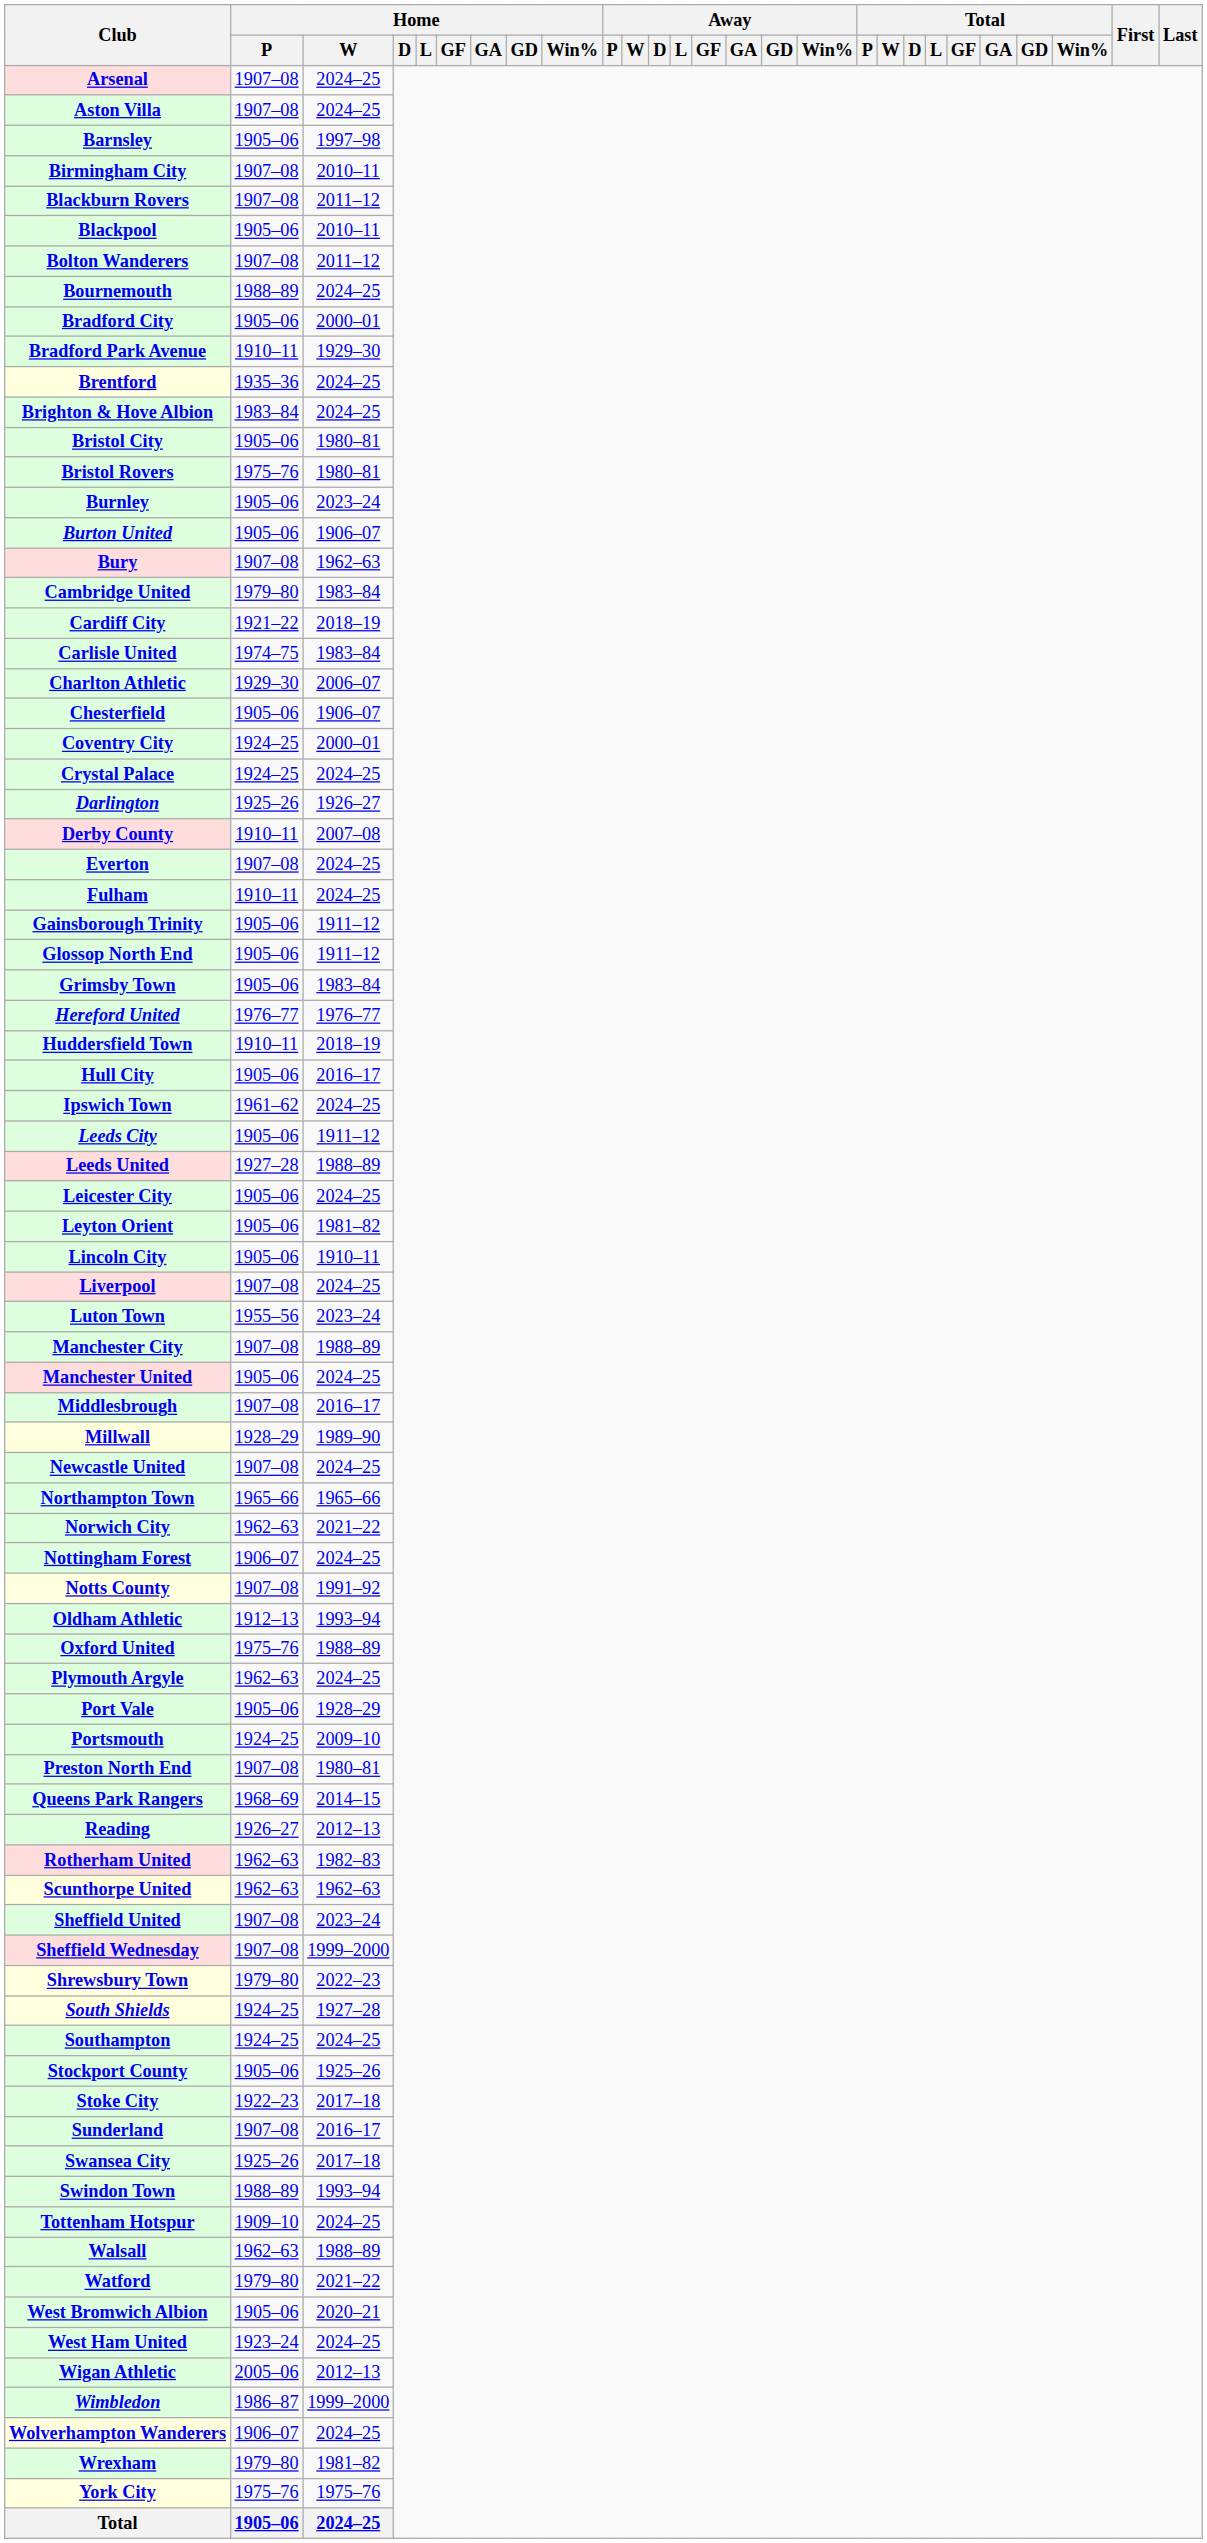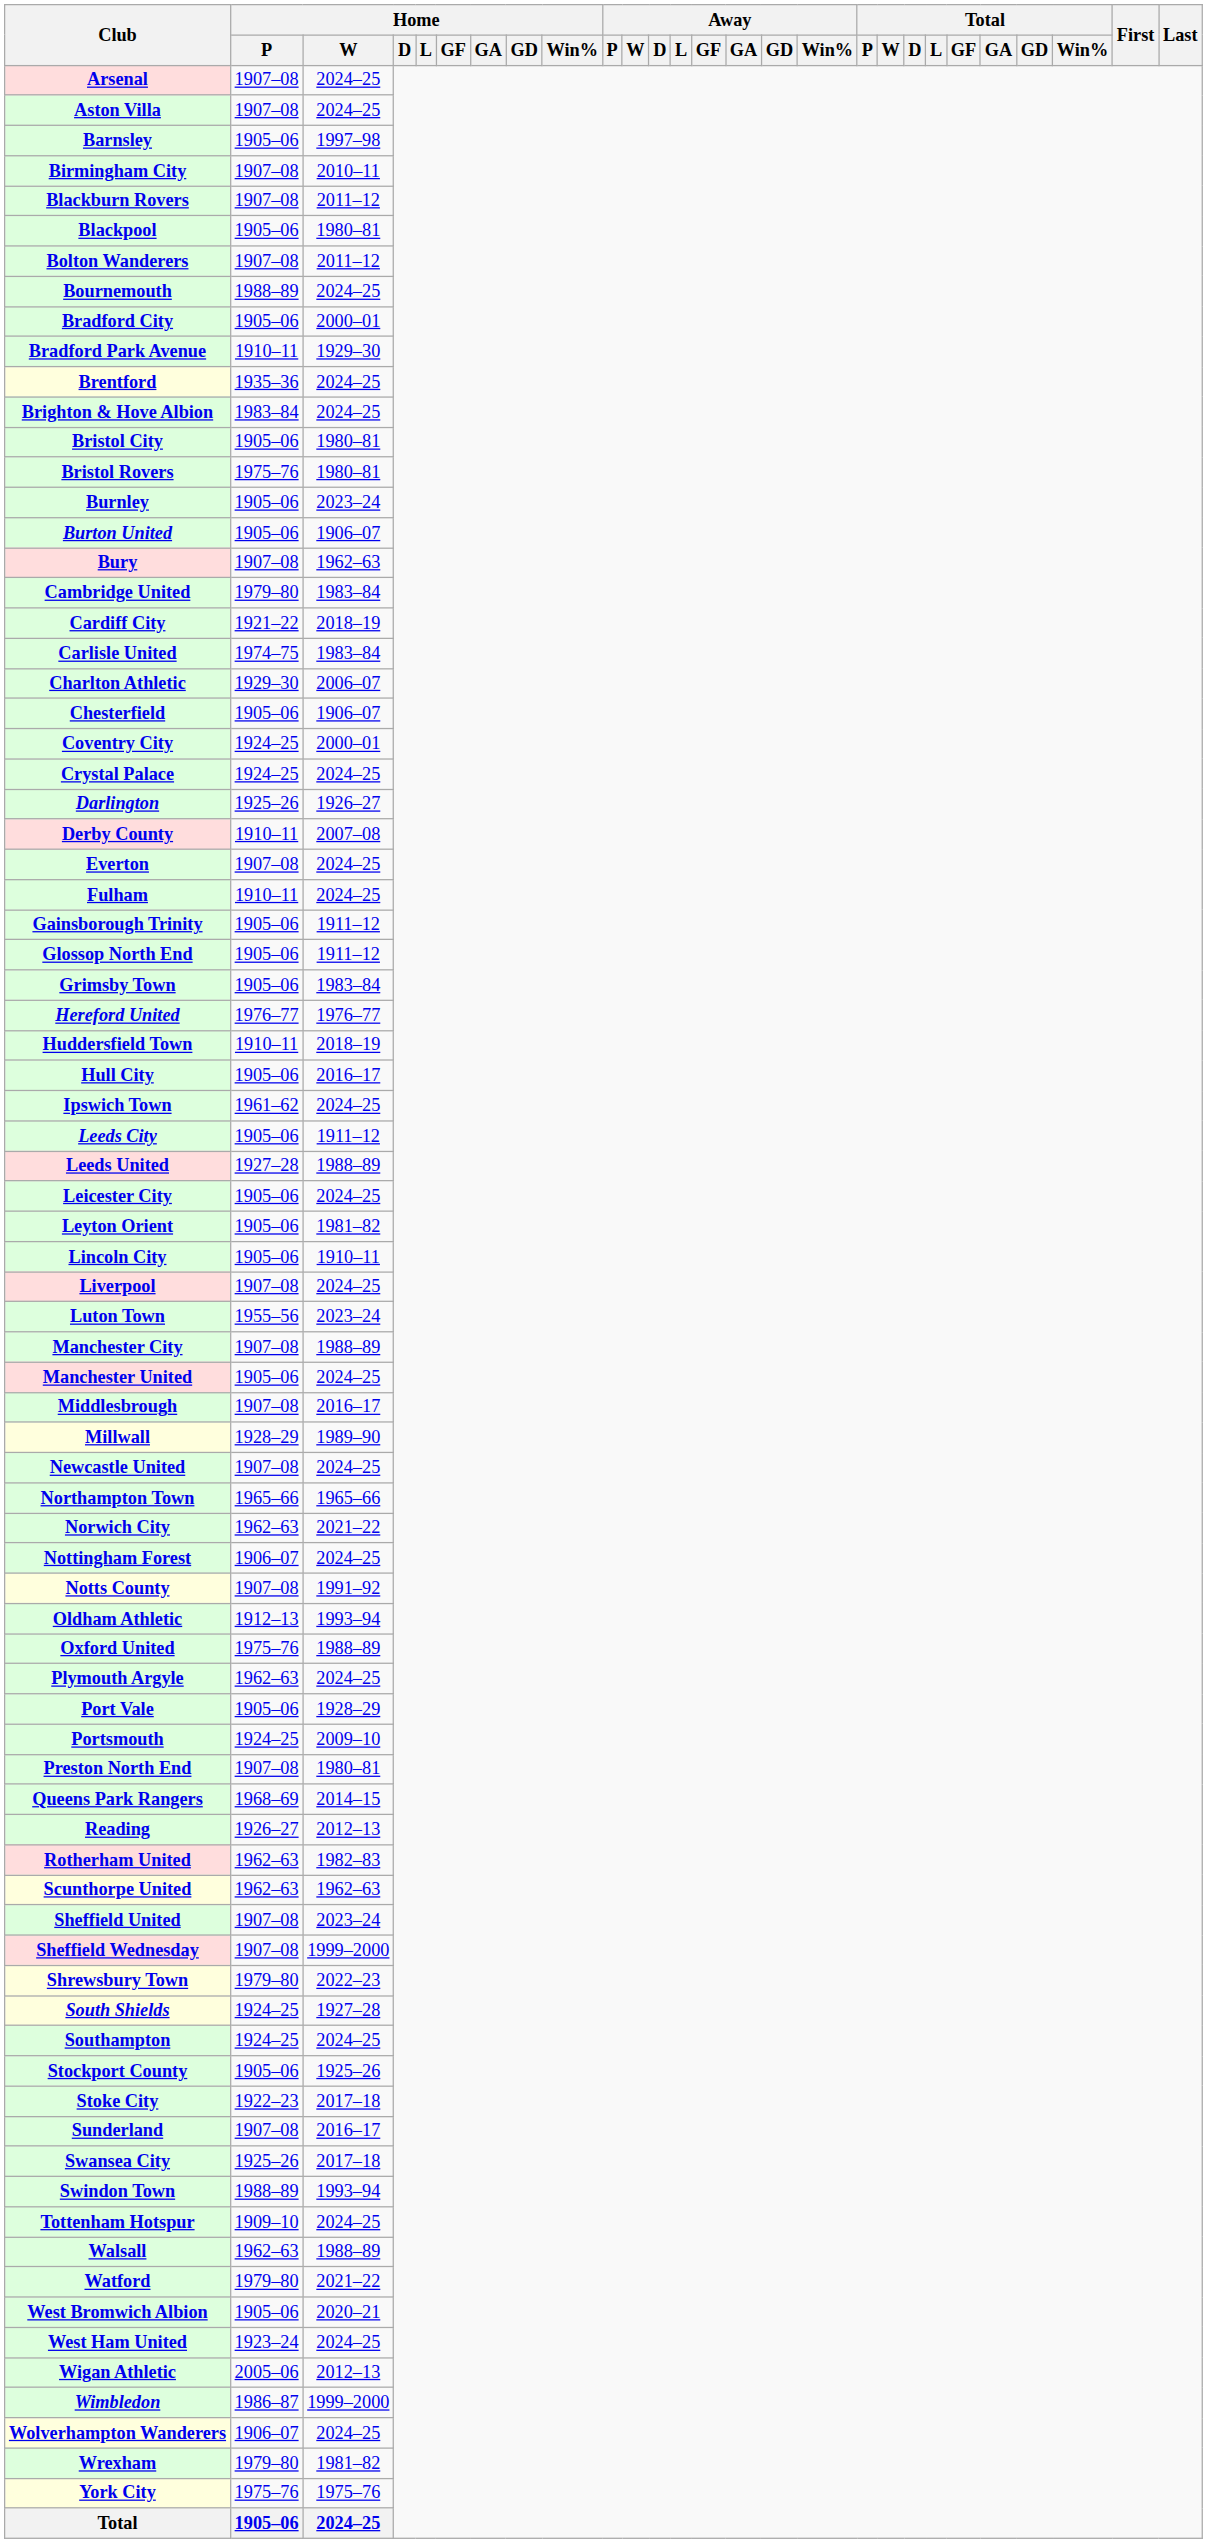Blackpool | Home / W: 2010–11 -> 1980–81
